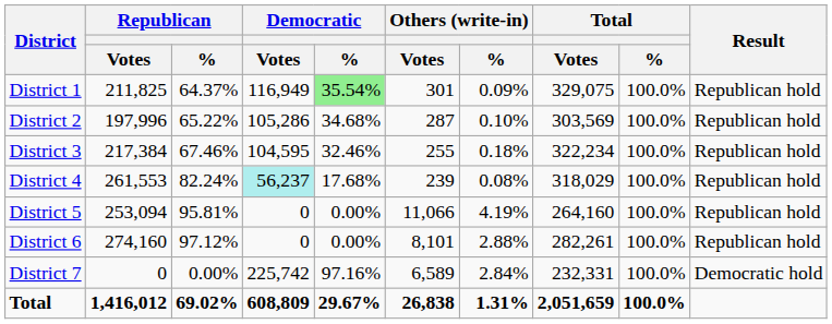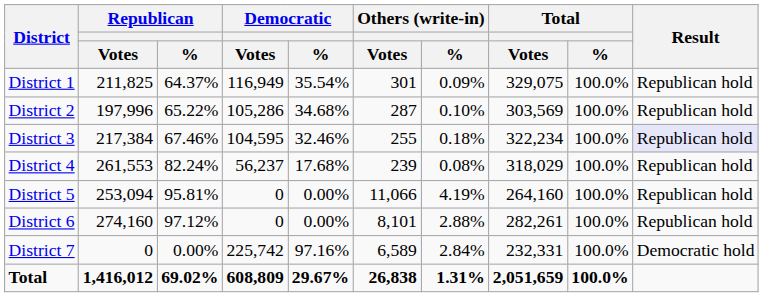District 1 | Democratic / %: lightgreen background -> no background
District 3 | Result: no background -> lavender background
District 4 | Democratic / Votes: paleturquoise background -> no background
